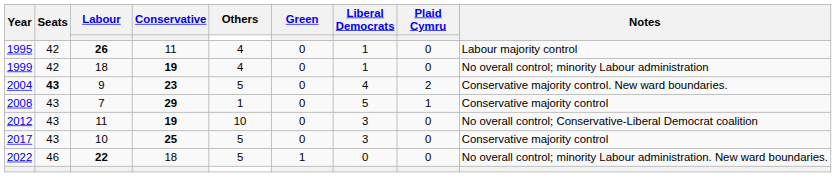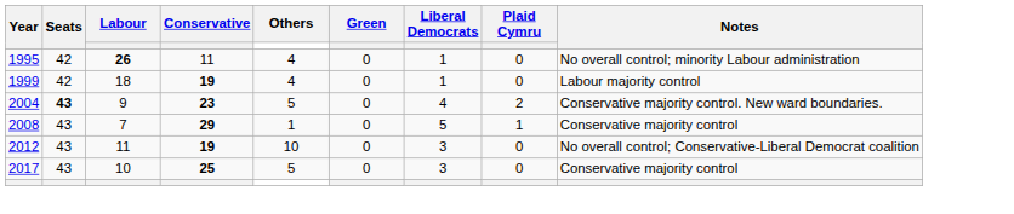1995 | Notes: Labour majority control -> No overall control; minority Labour administration
1999 | Notes: No overall control; minority Labour administration -> Labour majority control
- row: 2022 | 46 | 22 | 18 | 5 | 1 | 0 | 0 | No overall control; minority Labour administration. New ward boundaries.
